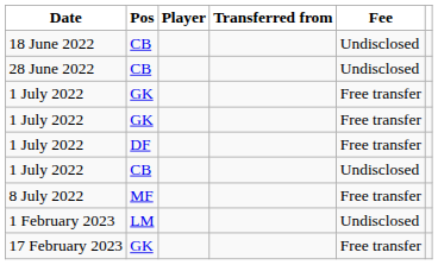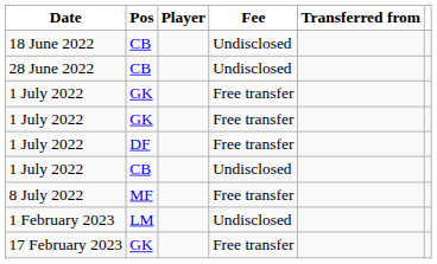columns swapped: Transferred from <-> Fee
